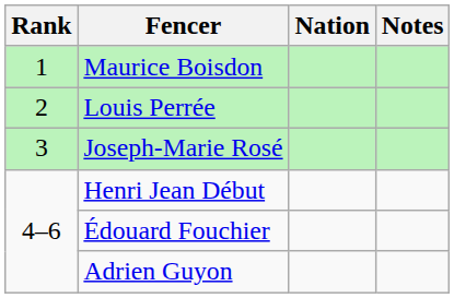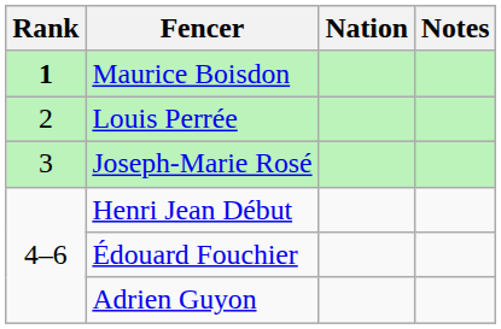Maurice Boisdon | Rank: normal -> bold
